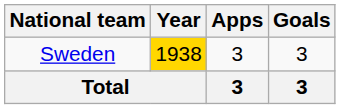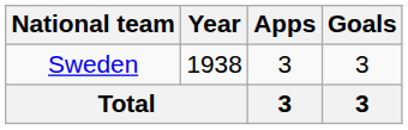Sweden | Year: gold background -> no background
